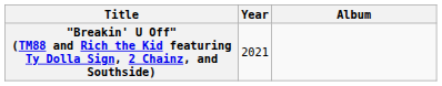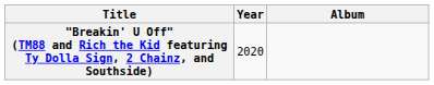row 2 | Year: 2021 -> 2020
